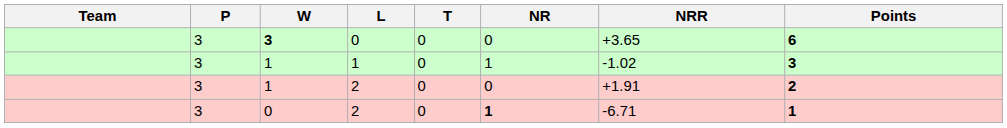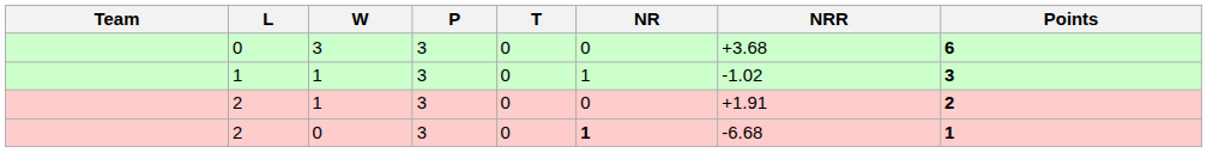columns swapped: P <-> L
row 2 | W: bold -> normal
row 2 | NRR: +3.65 -> +3.68
row 5 | NRR: -6.71 -> -6.68
